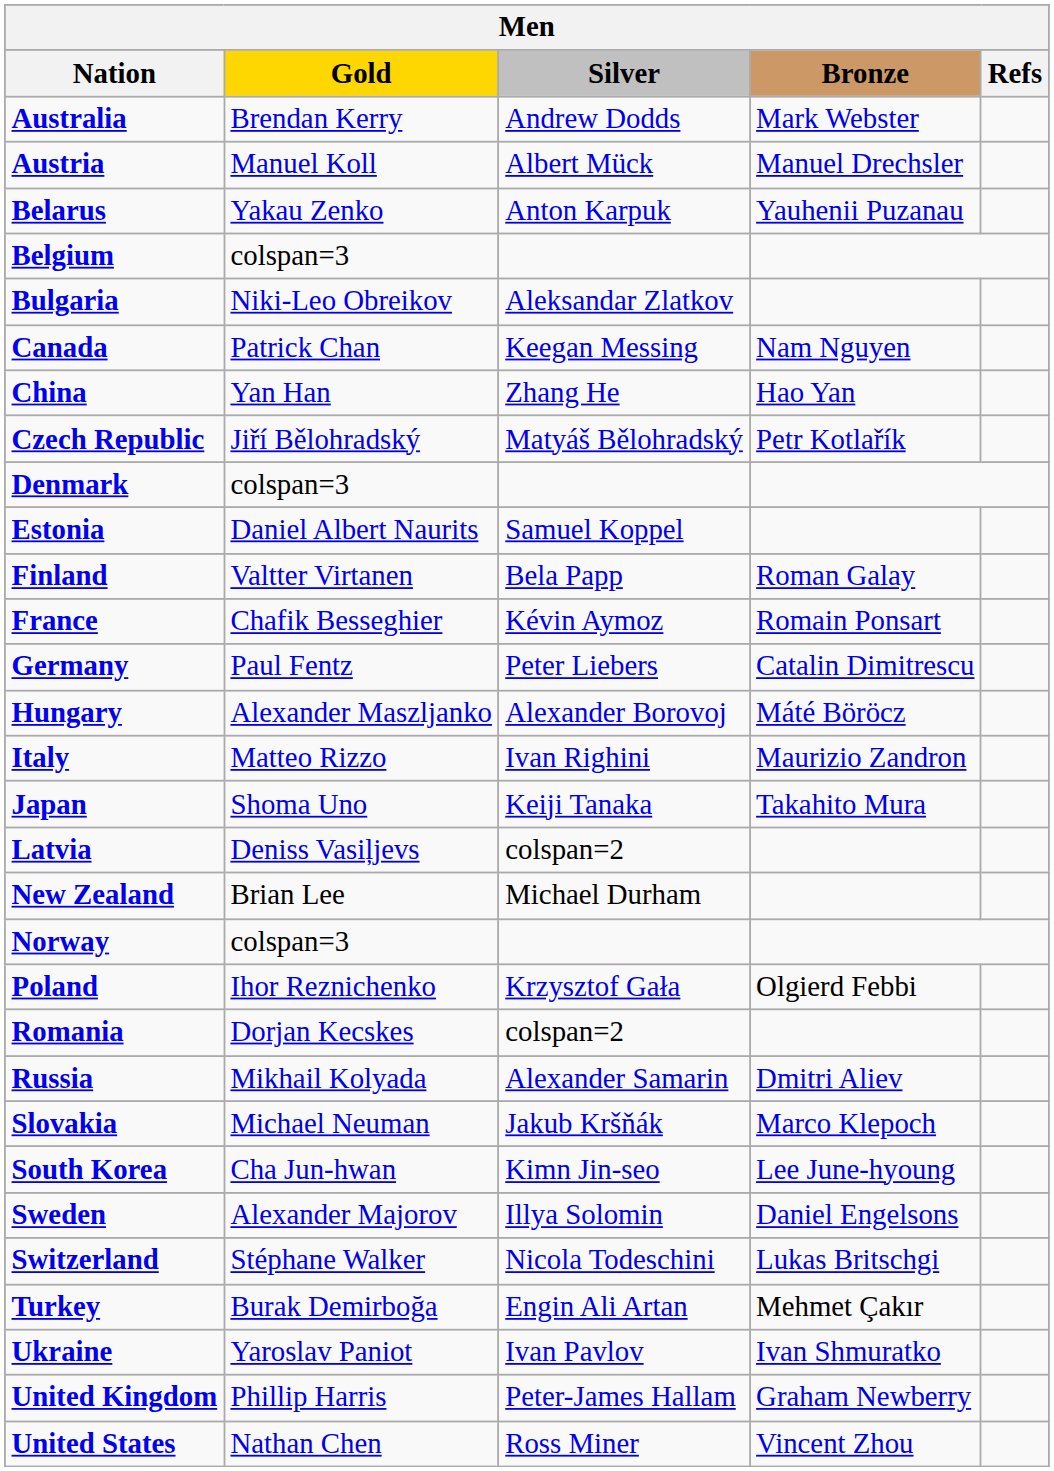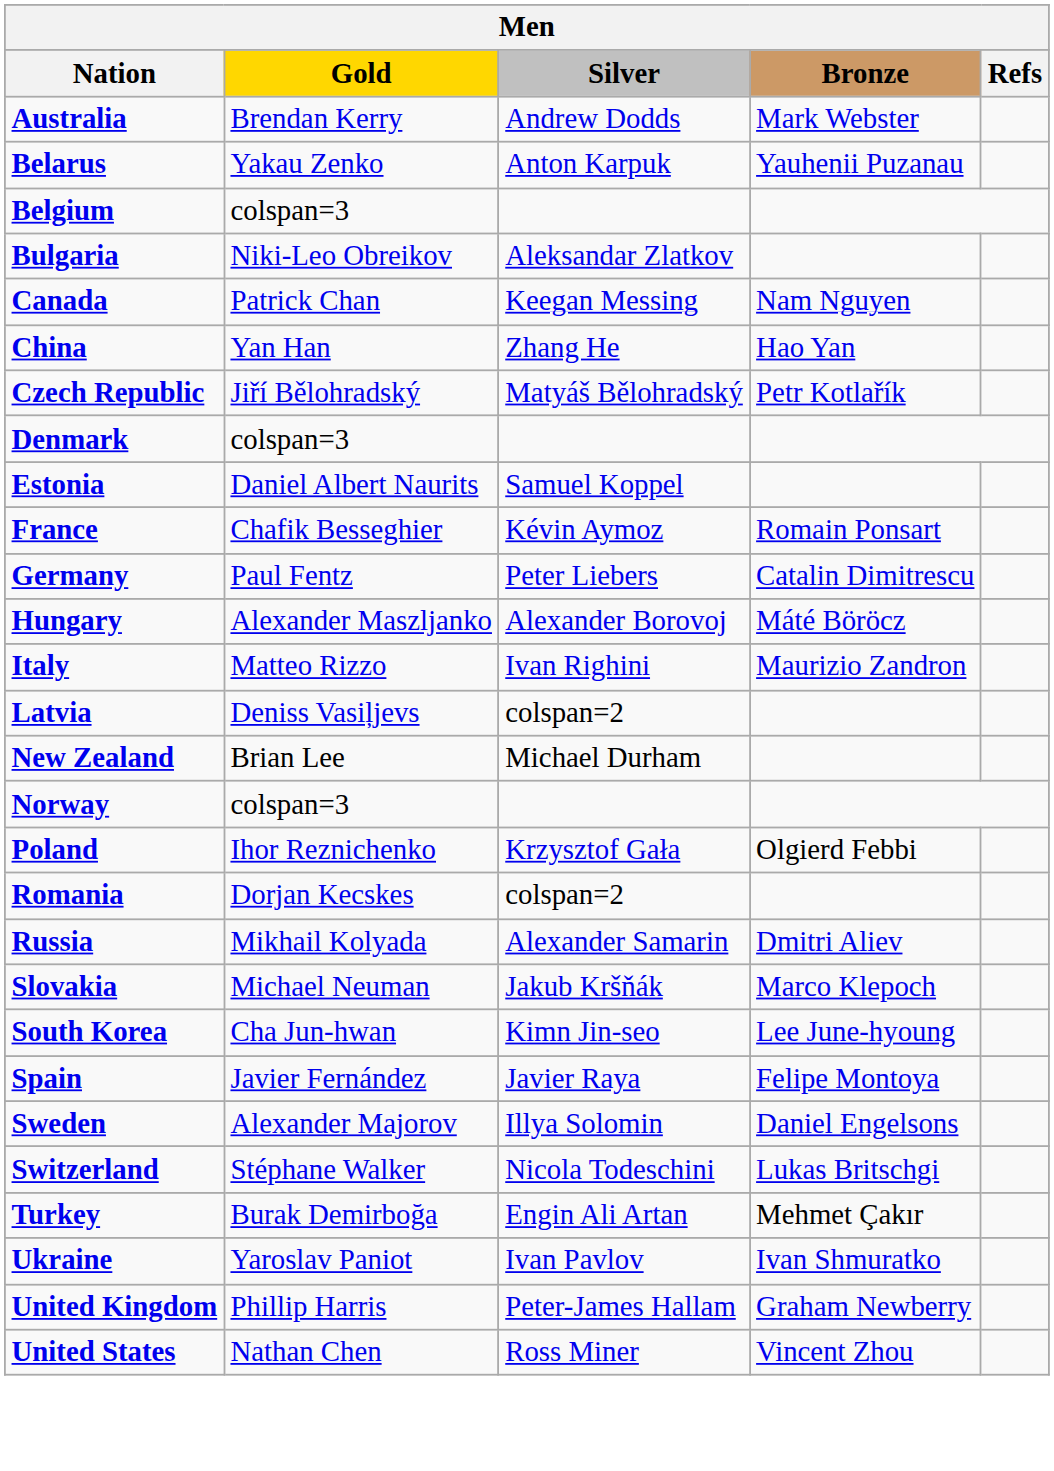- row: Austria | Manuel Koll | Albert Mück | Manuel Drechsler
- row: Finland | Valtter Virtanen | Bela Papp | Roman Galay
- row: Japan | Shoma Uno | Keiji Tanaka | Takahito Mura
+ row: Spain | Javier Fernández | Javier Raya | Felipe Montoya
